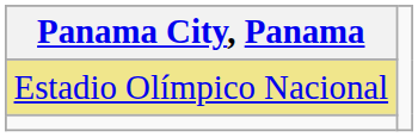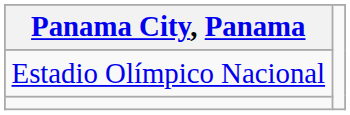Estadio Olímpico Nacional | Panama City, Panama: khaki background -> no background
